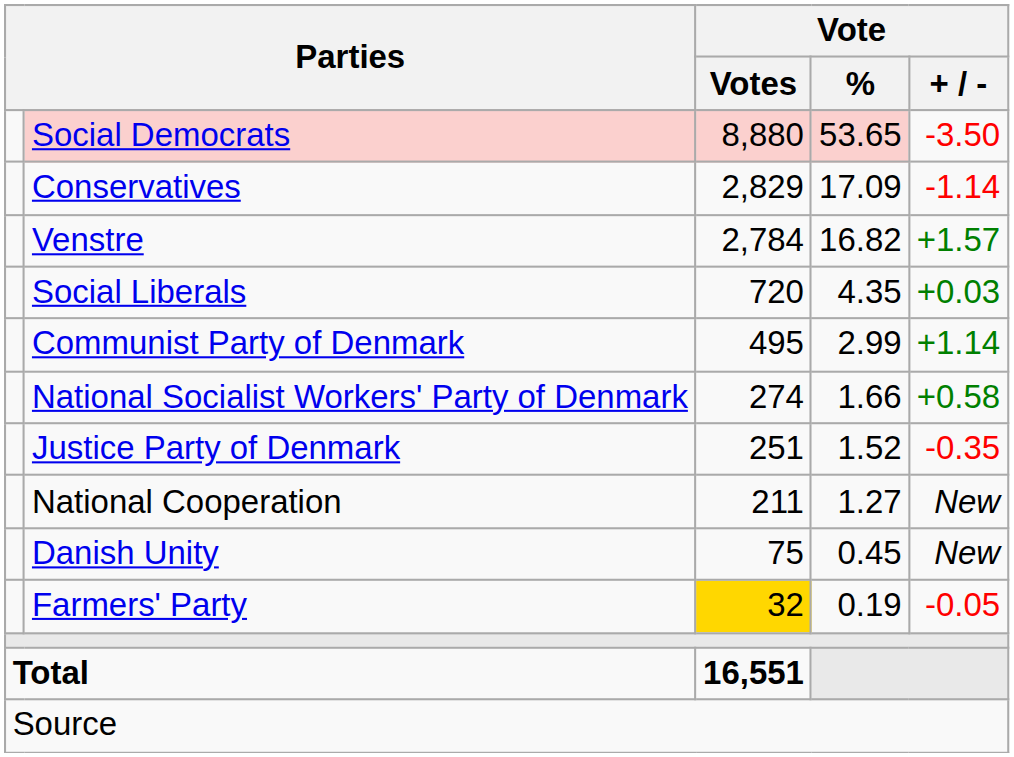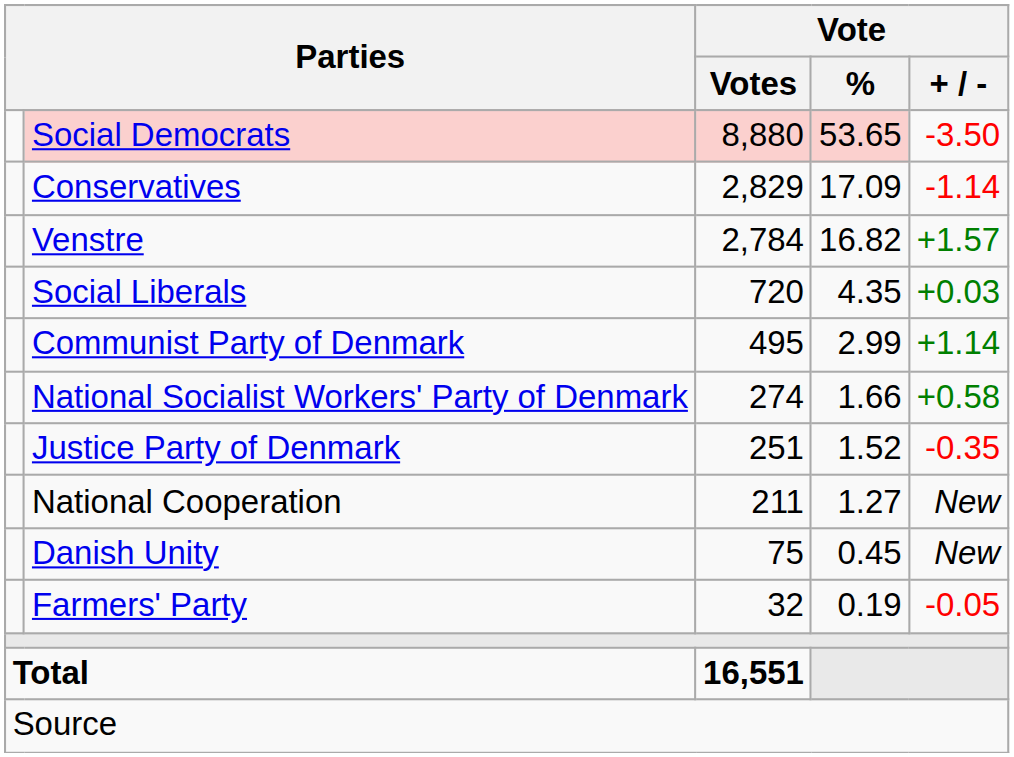Farmers' Party | Vote / Votes: gold background -> no background
